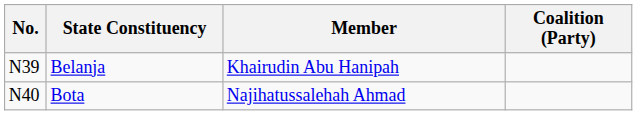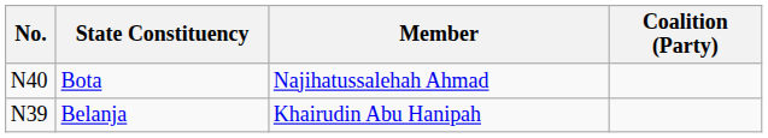rows swapped: Belanja <-> Bota
